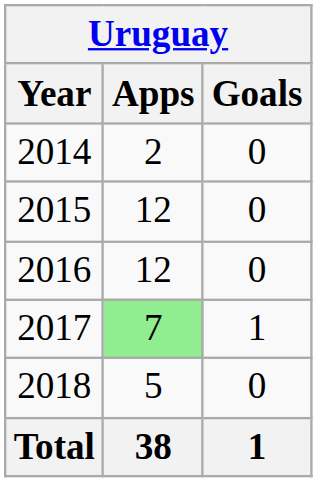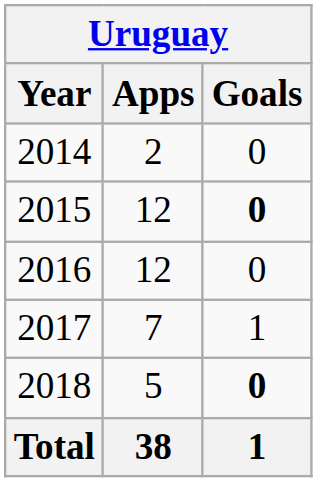2015 | Goals: normal -> bold
2017 | Apps: lightgreen background -> no background
2018 | Goals: normal -> bold
